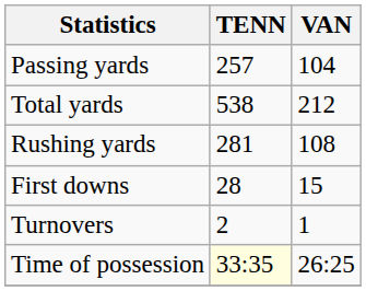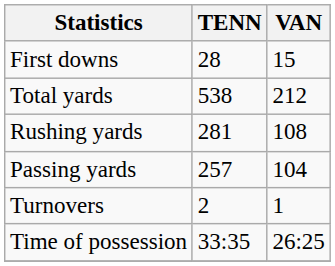rows swapped: First downs <-> Passing yards
Time of possession | TENN: lightyellow background -> no background
